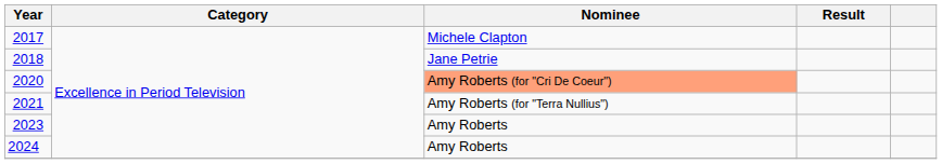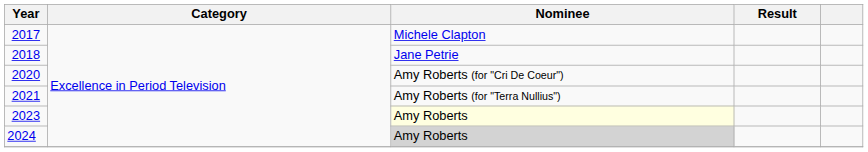2020 | Nominee: lightsalmon background -> no background
2023 | Nominee: no background -> lightyellow background
2024 | Nominee: no background -> lightgrey background
